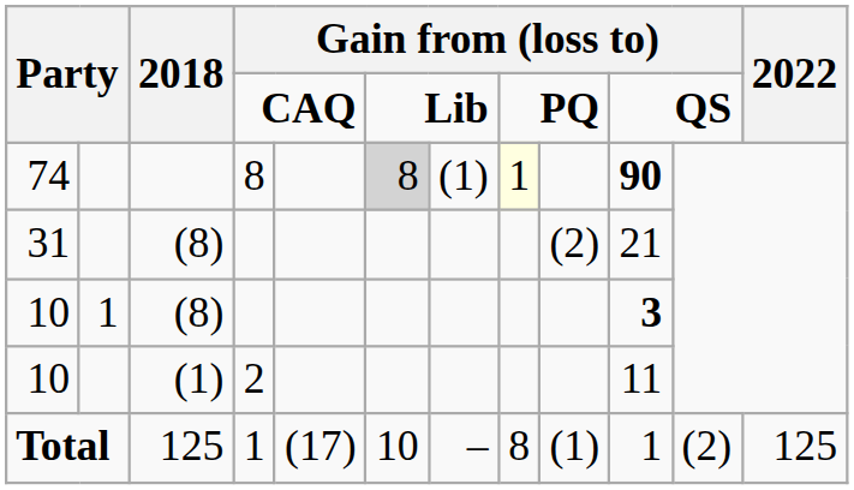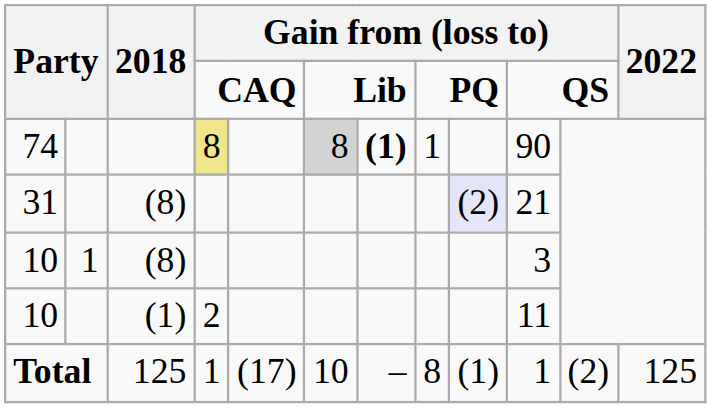74 | column 4: no background -> khaki background
74 | column 7: normal -> bold
74 | column 8: lightyellow background -> no background
74 | column 10: bold -> normal
31 | column 9: no background -> lavender background
10 / (8) | column 10: bold -> normal
